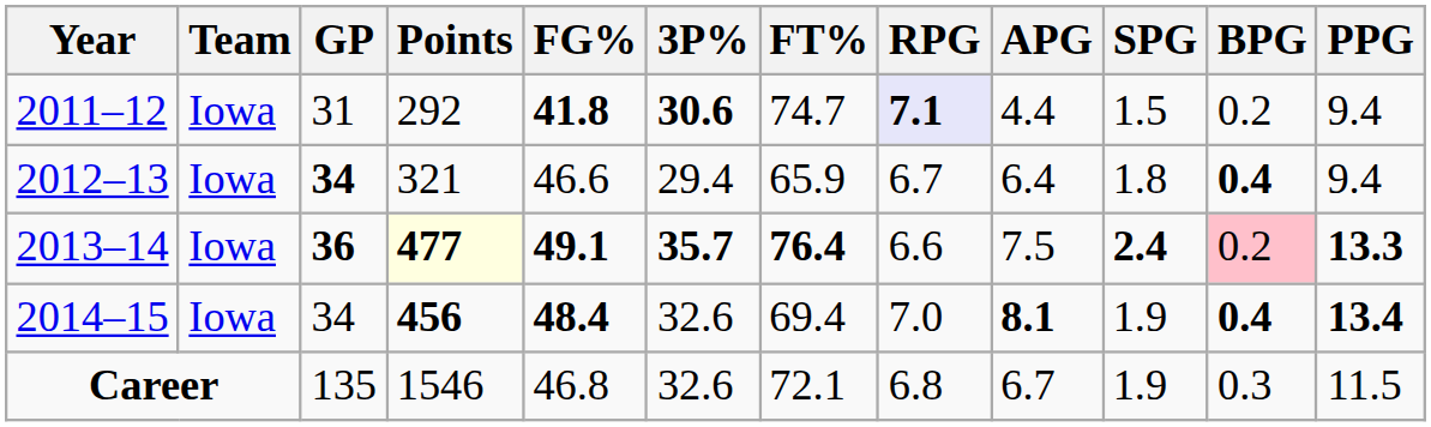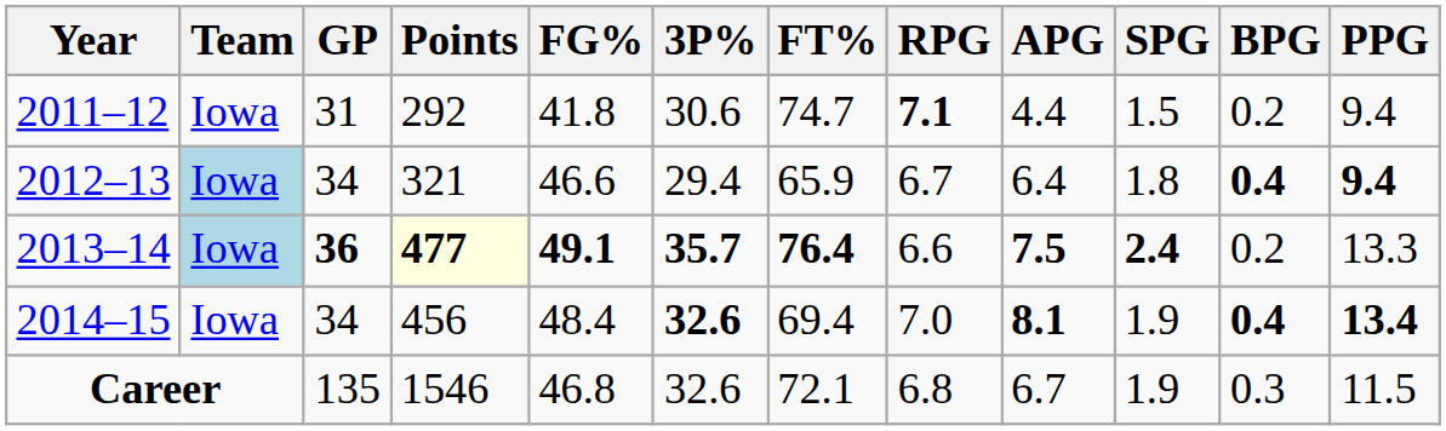2011–12 | FG%: bold -> normal
2011–12 | 3P%: bold -> normal
2011–12 | RPG: lavender background -> no background
2012–13 | Team: no background -> lightblue background
2012–13 | GP: bold -> normal
2012–13 | PPG: normal -> bold
2013–14 | Team: no background -> lightblue background
2013–14 | APG: normal -> bold
2013–14 | BPG: pink background -> no background
2013–14 | PPG: bold -> normal
2014–15 | Points: bold -> normal
2014–15 | FG%: bold -> normal
2014–15 | 3P%: normal -> bold
